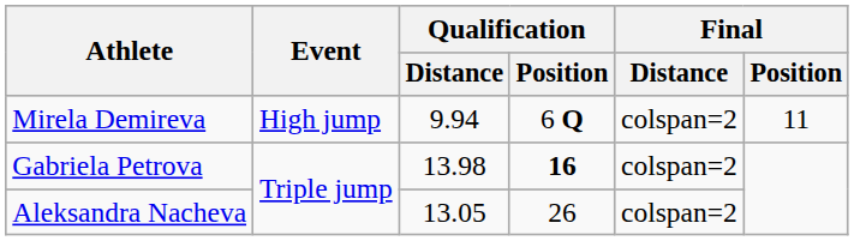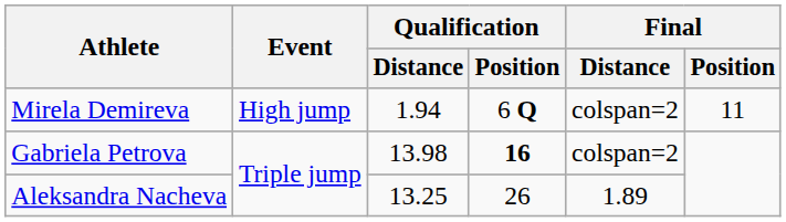Mirela Demireva | Qualification / Distance: 9.94 -> 1.94
Aleksandra Nacheva | Qualification / Distance: 13.05 -> 13.25
Aleksandra Nacheva | Final / Distance: colspan=2 -> 1.89
